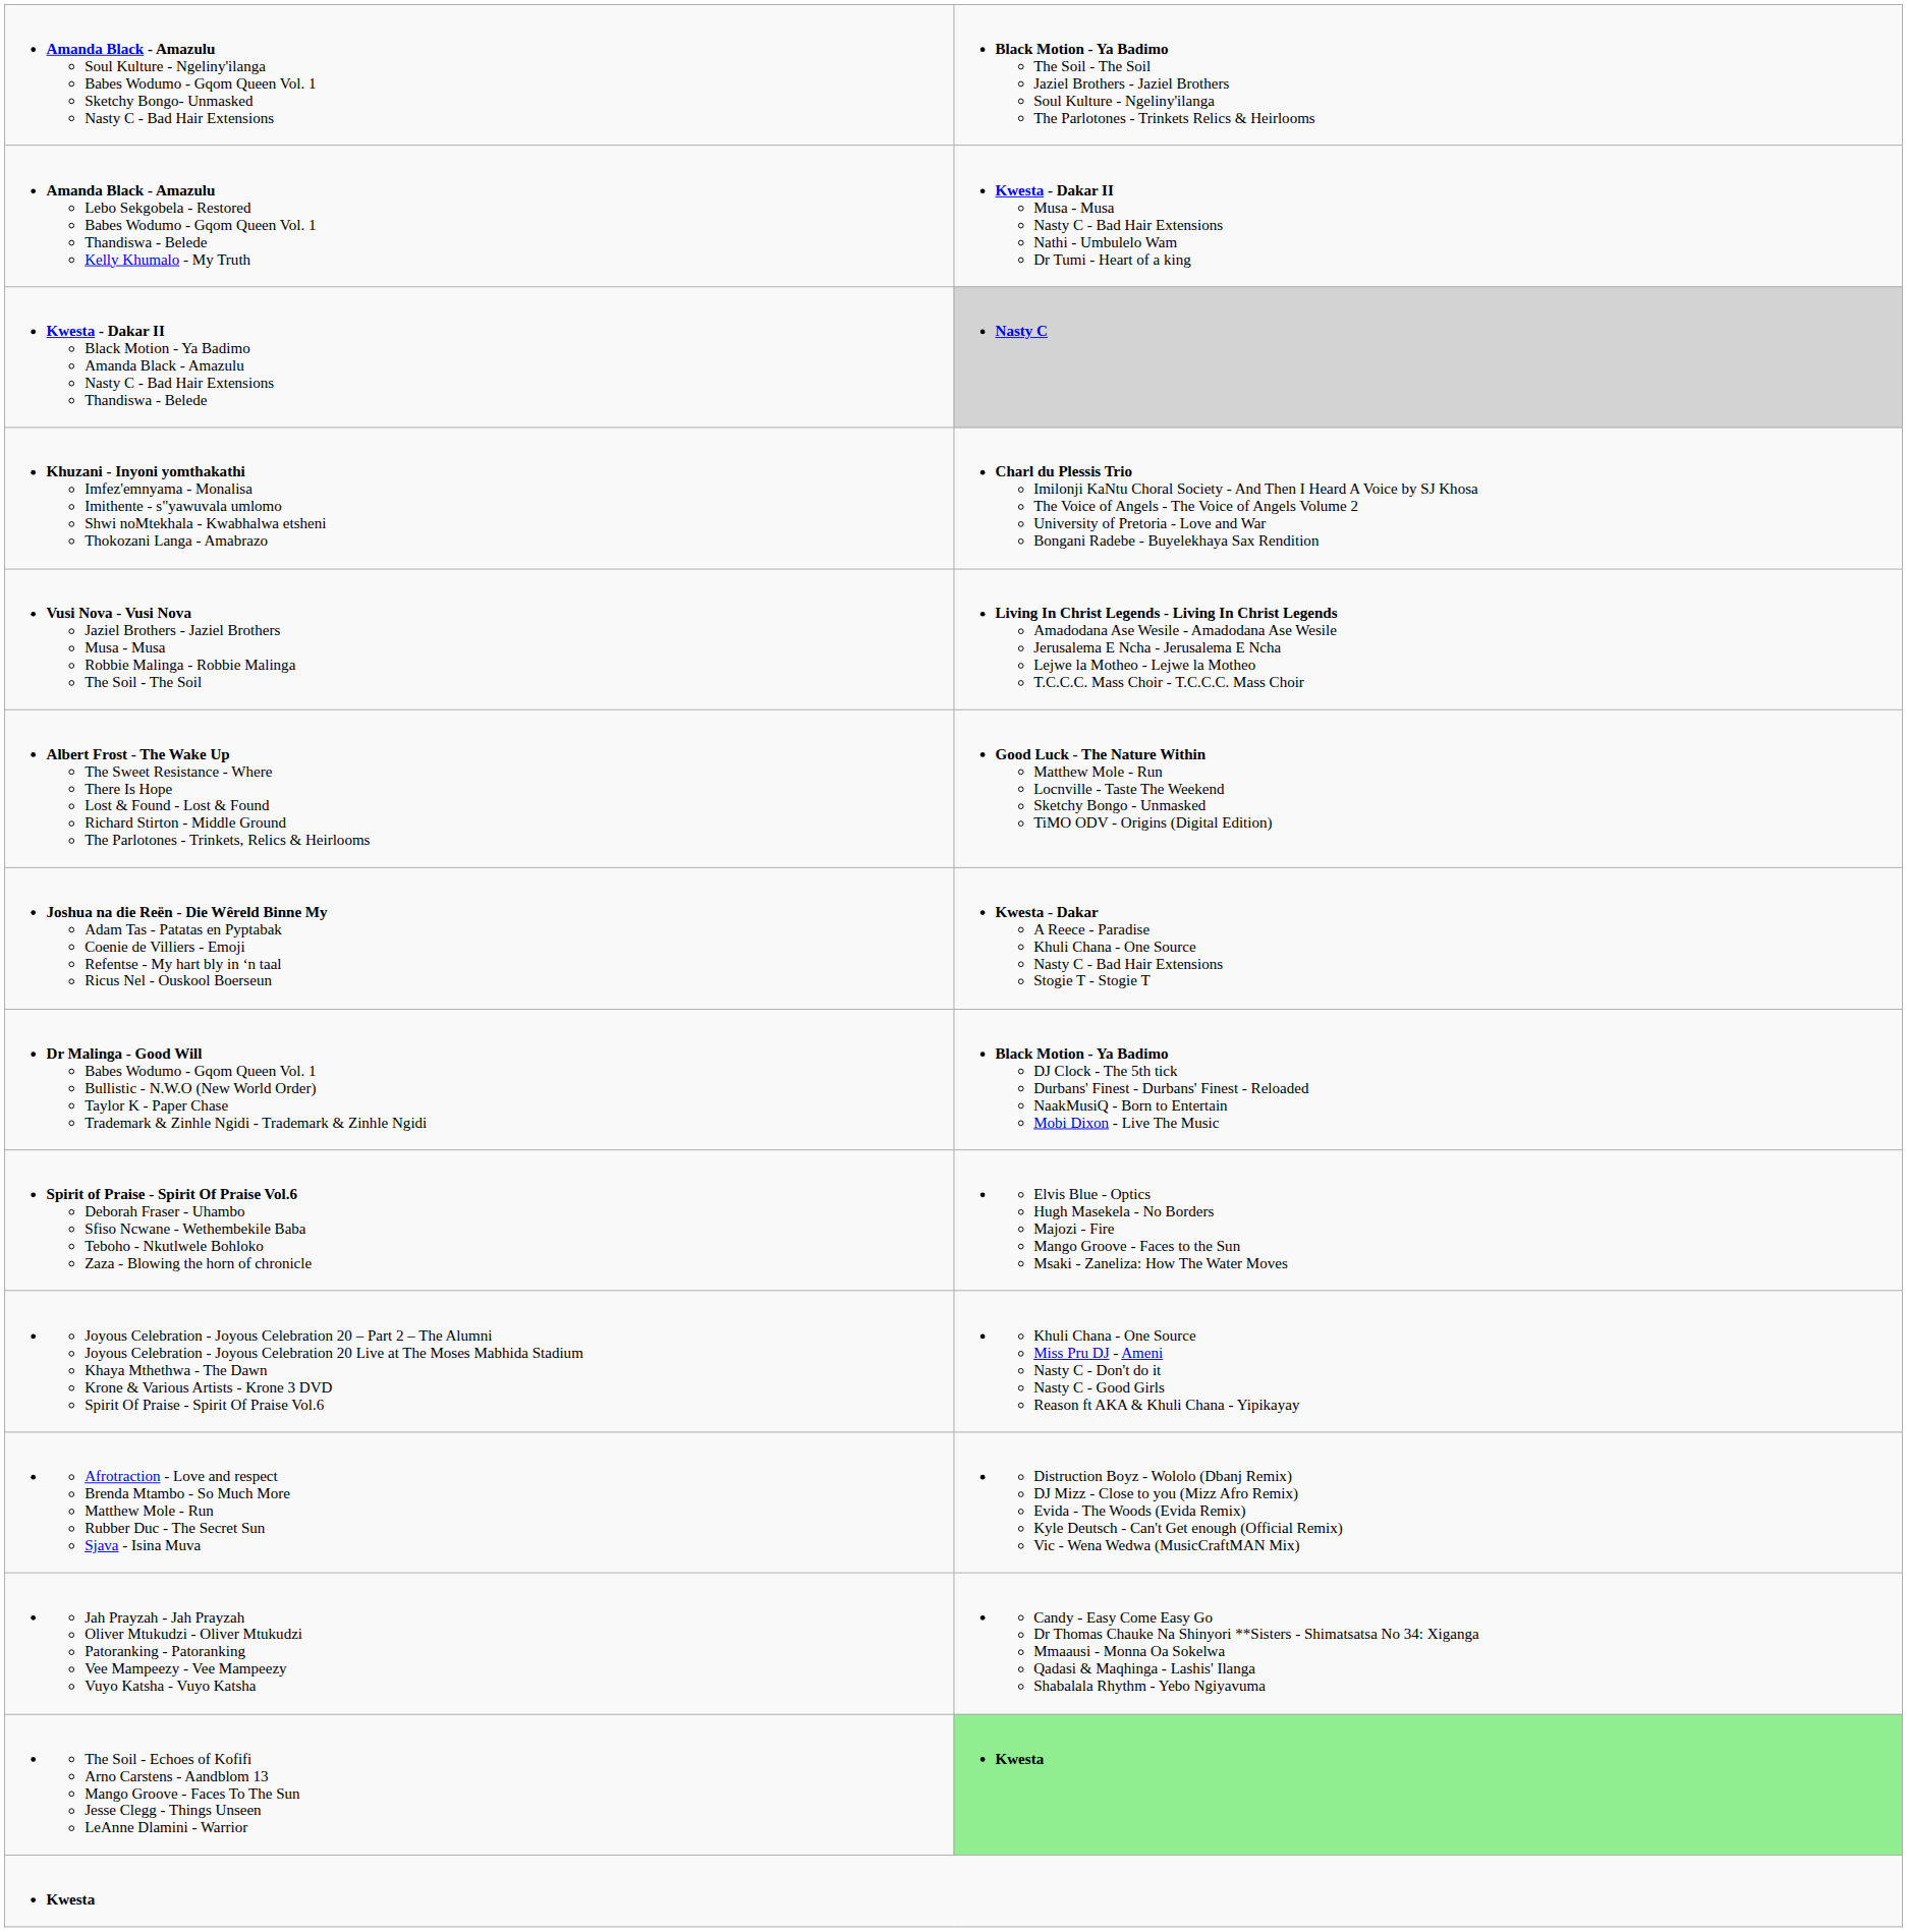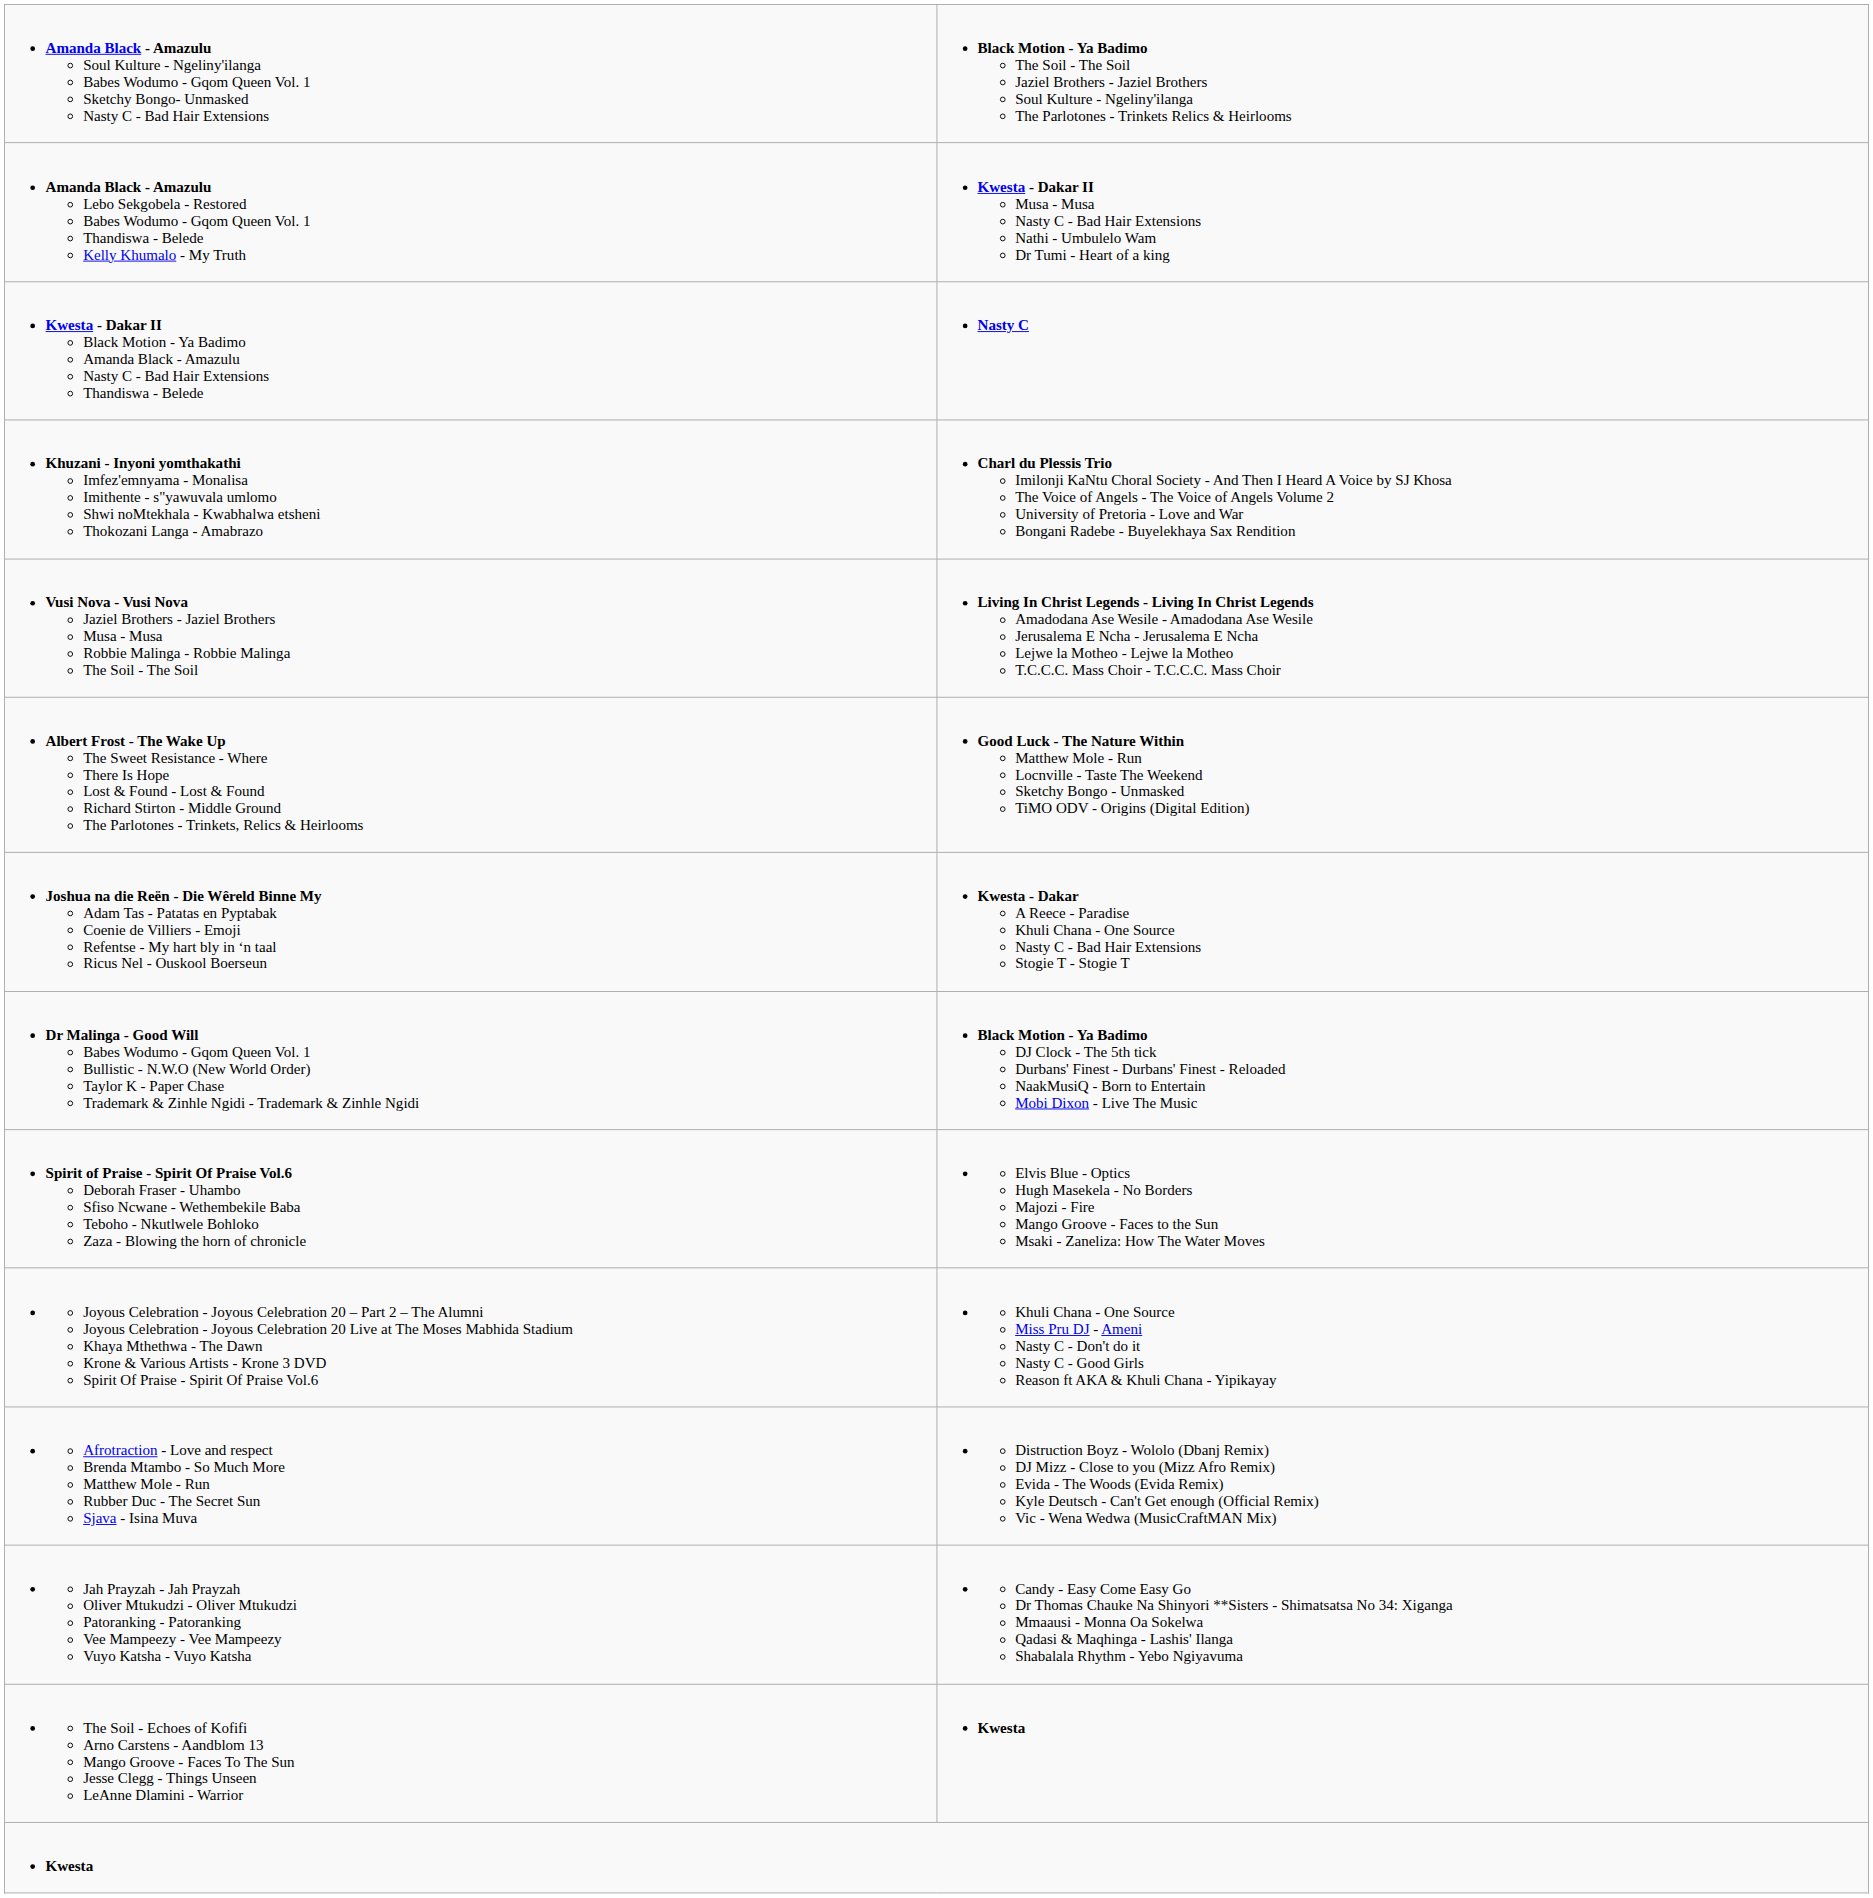row 3 | column 2: lightgrey background -> no background
row 13 | column 2: lightgreen background -> no background
